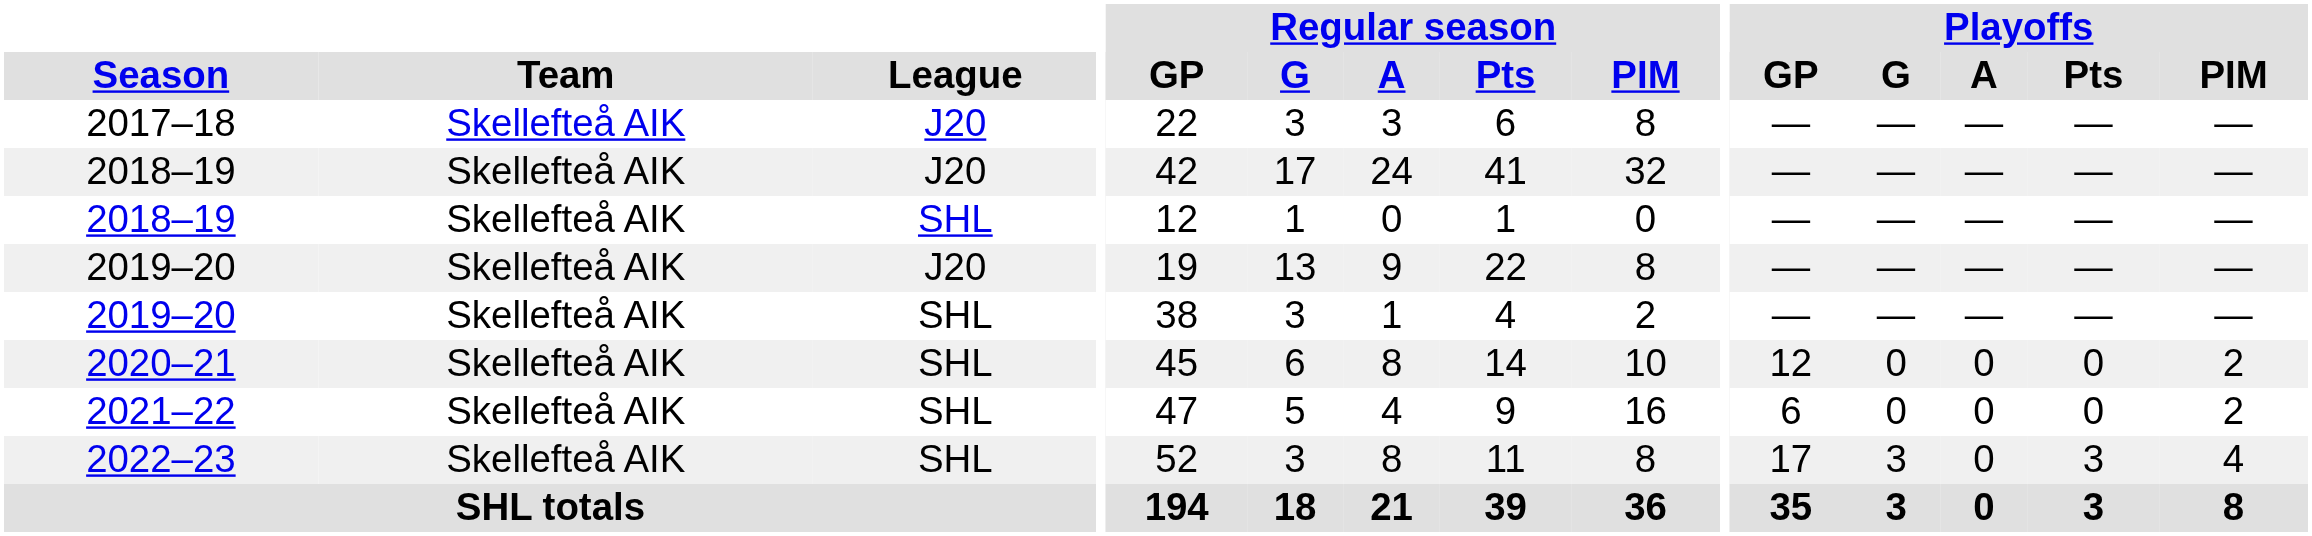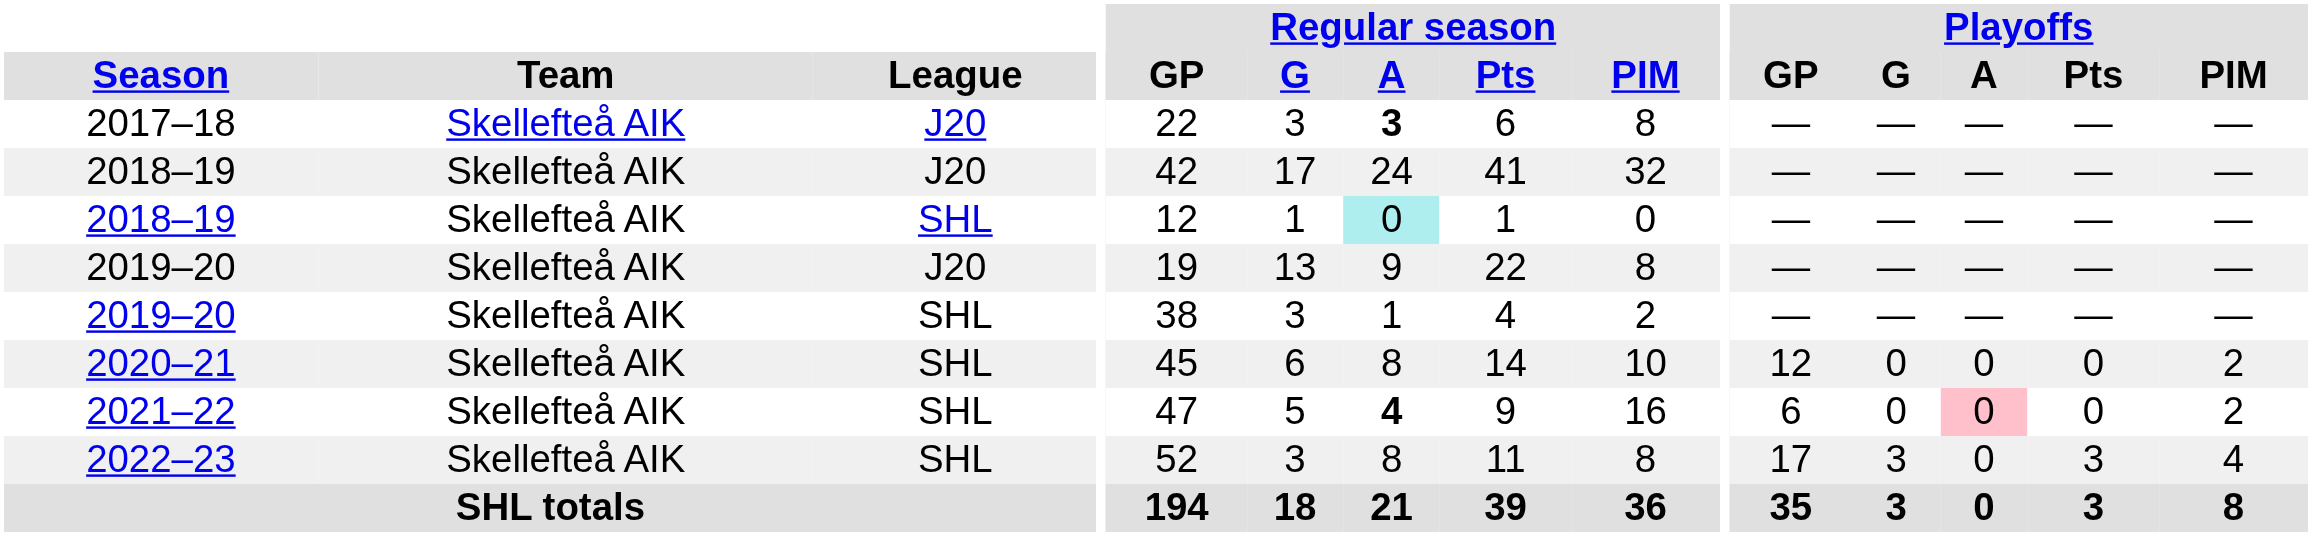2017–18 | Regular season / A: normal -> bold
2018–19 / SHL | Regular season / A: no background -> paleturquoise background
2021–22 | Regular season / A: normal -> bold
2021–22 | Playoffs / A: no background -> pink background
